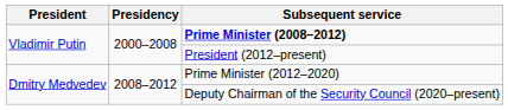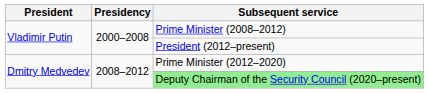Prime Minister (2008–2012) | Subsequent service: bold -> normal
Deputy Chairman of the Security Council (2020–present) | Subsequent service: no background -> lightgreen background
